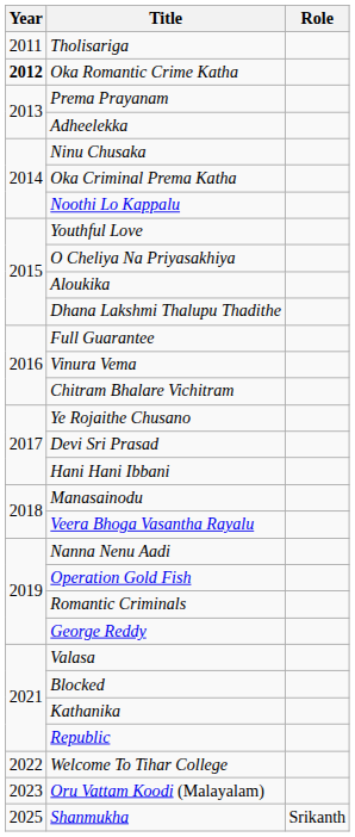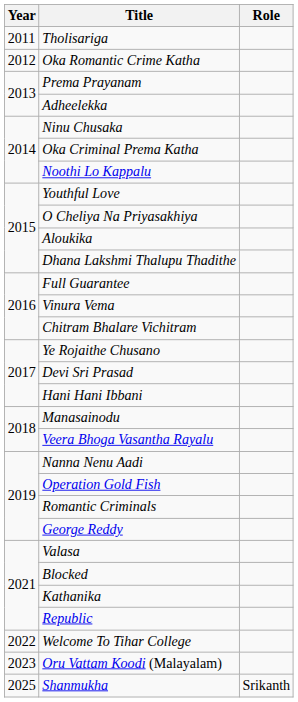Oka Romantic Crime Katha | Year: bold -> normal
